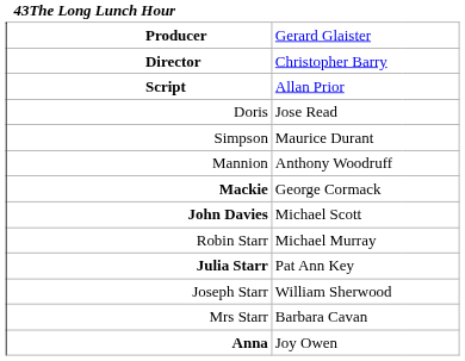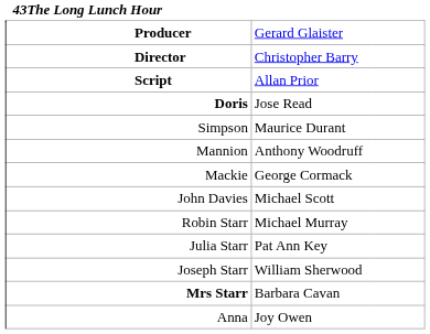Doris | column 2: normal -> bold
Mackie | column 2: bold -> normal
John Davies | column 2: bold -> normal
Julia Starr | column 2: bold -> normal
Mrs Starr | column 2: normal -> bold
Anna | column 2: bold -> normal
